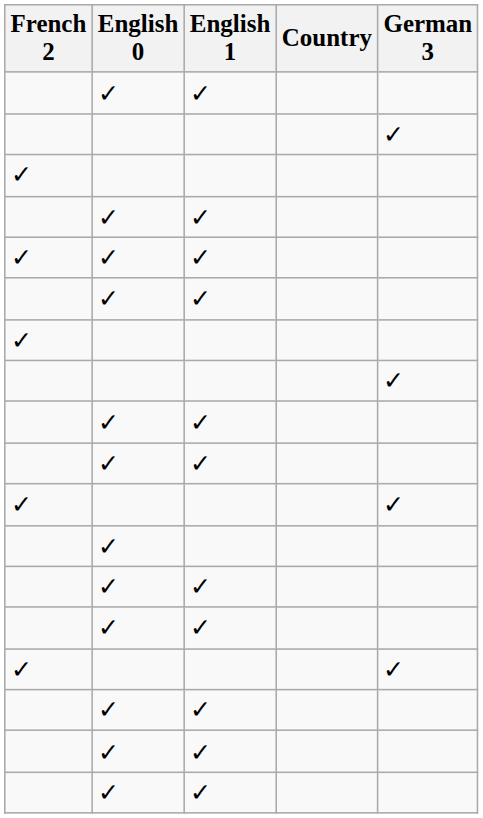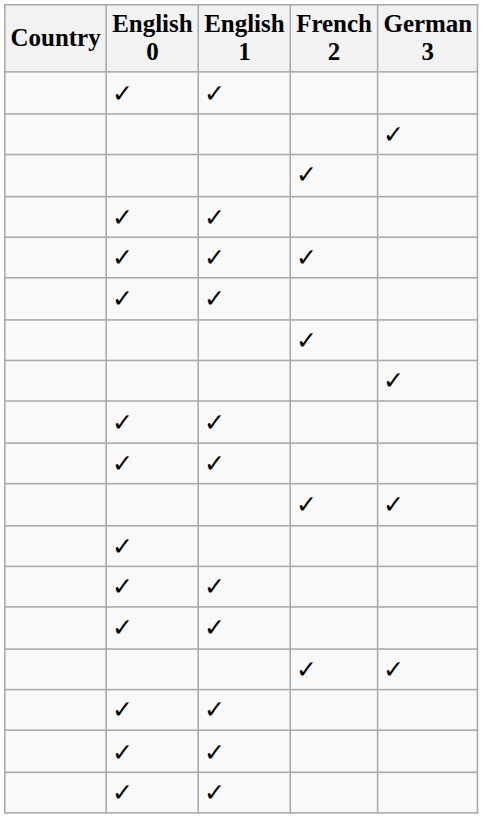columns swapped: Country <-> French 2
